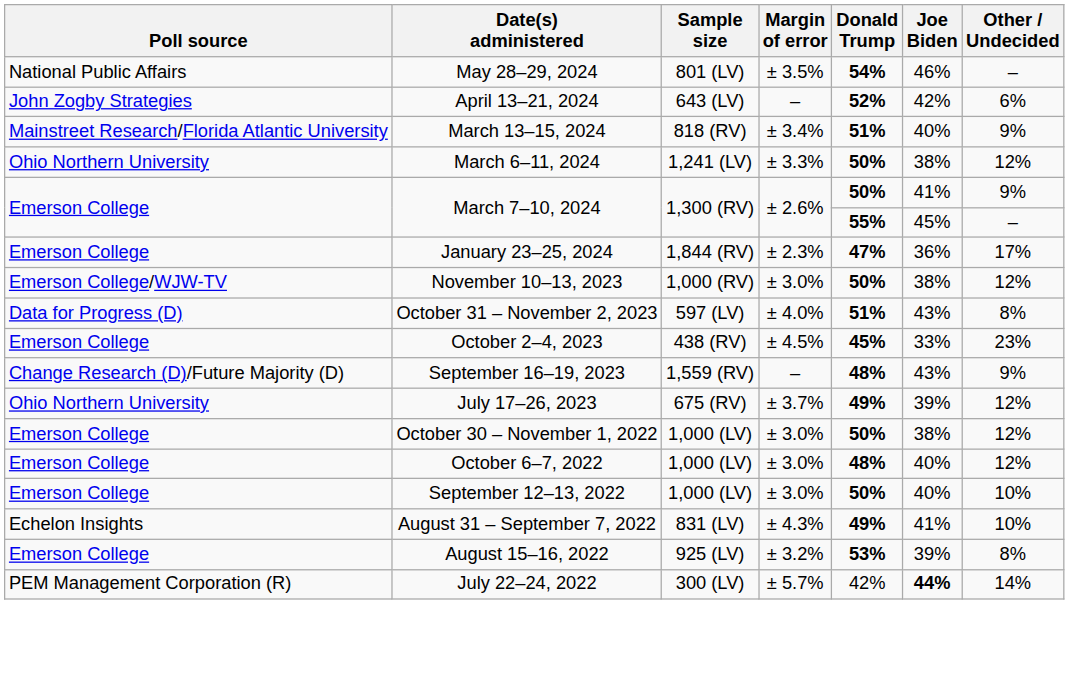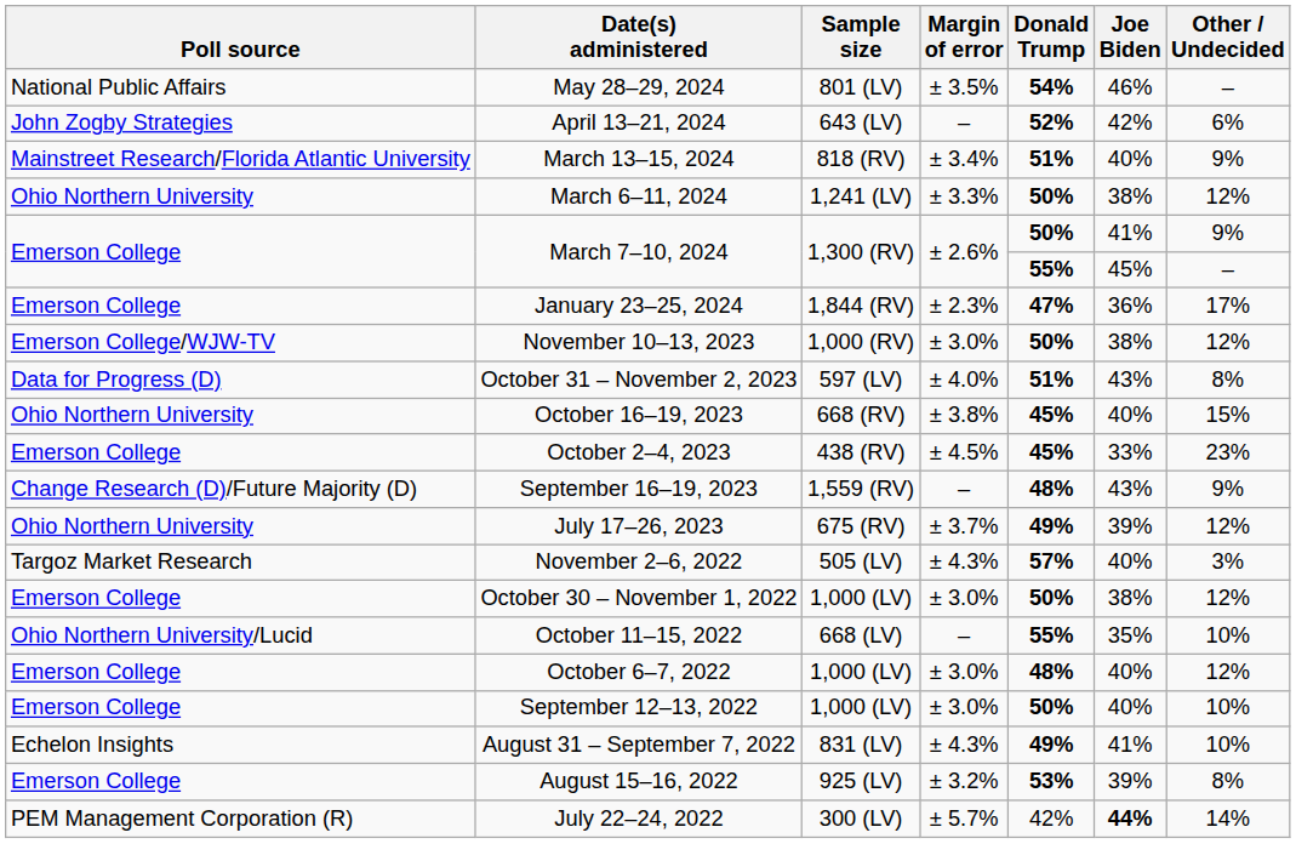+ row: Ohio Northern University | October 16–19, 2023 | 668 (RV) | ± 3.8% | 45% | 40% | 15%
+ row: Targoz Market Research | November 2–6, 2022 | 505 (LV) | ± 4.3% | 57% | 40% | 3%
+ row: Ohio Northern University/Lucid | October 11–15, 2022 | 668 (LV) | – | 55% | 35% | 10%
